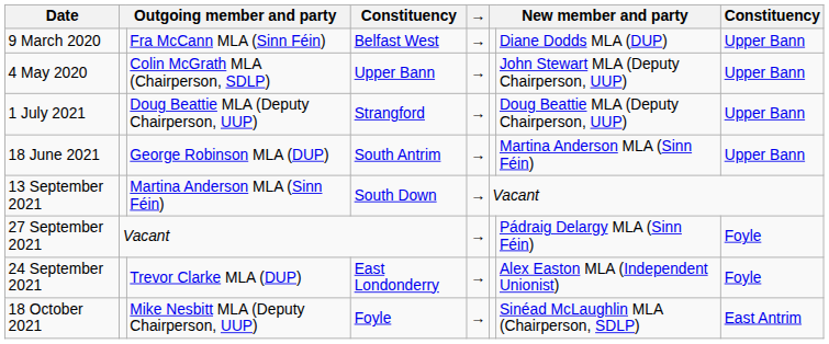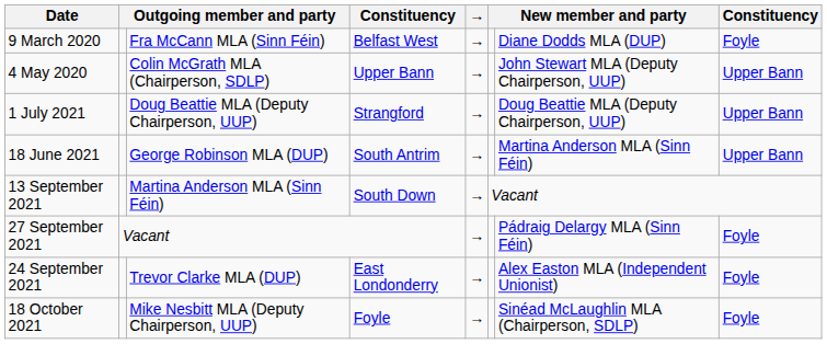9 March 2020 | column 8: Upper Bann -> Foyle
18 October 2021 | column 8: East Antrim -> Foyle
